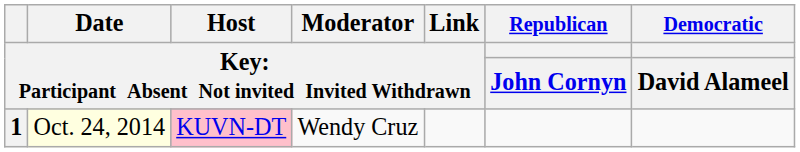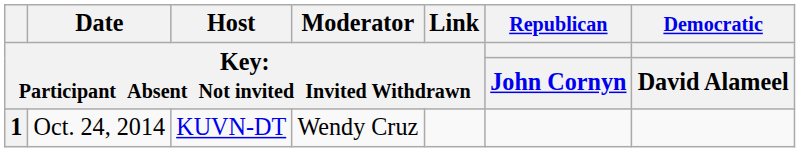1 | column 2: lightyellow background -> no background
1 | column 3: pink background -> no background
